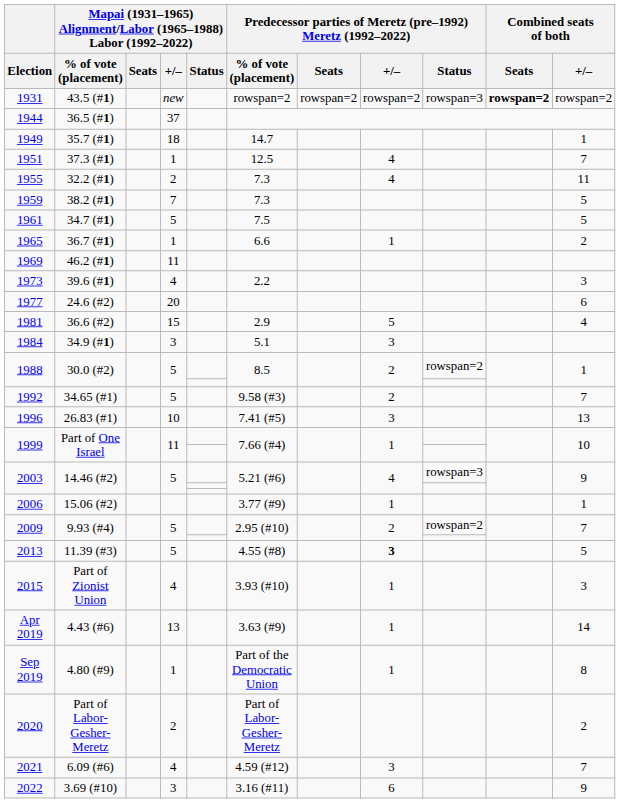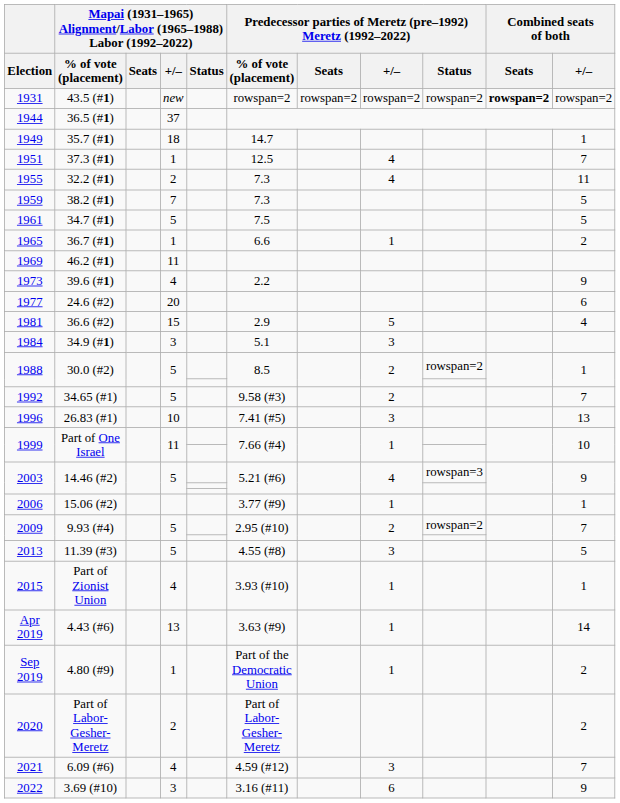1931 | column 9: rowspan=3 -> rowspan=2
1973 | Combined seats of both / +/–: 3 -> 9
2013 | column 8: bold -> normal
2015 | Combined seats of both / +/–: 3 -> 1
Sep 2019 | Combined seats of both / +/–: 8 -> 2
